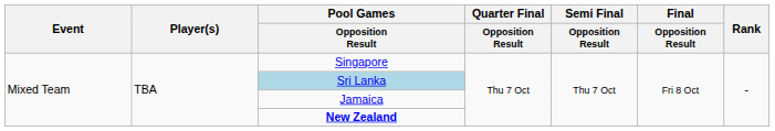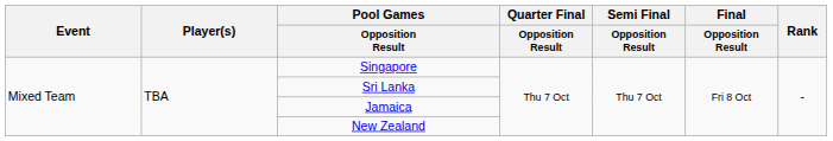Sri Lanka | Pool Games / Opposition Result: lightblue background -> no background
New Zealand | Pool Games / Opposition Result: bold -> normal
